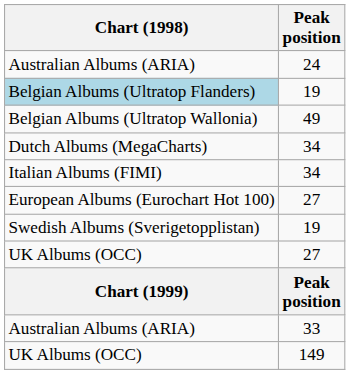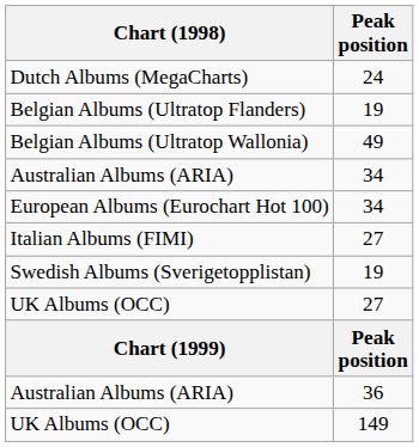row 2 | Chart (1998): Australian Albums (ARIA) -> Dutch Albums (MegaCharts)
row 3 | Chart (1998): lightblue background -> no background
row 5 | Chart (1998): Dutch Albums (MegaCharts) -> Australian Albums (ARIA)
row 6 | Chart (1998): Italian Albums (FIMI) -> European Albums (Eurochart Hot 100)
row 7 | Chart (1998): European Albums (Eurochart Hot 100) -> Italian Albums (FIMI)
row 11 | Peak position: 33 -> 36
